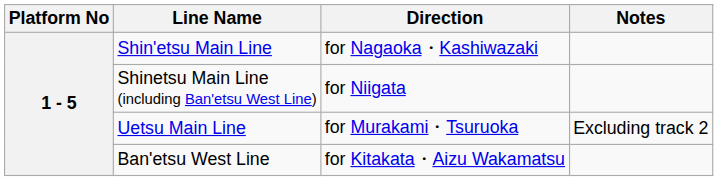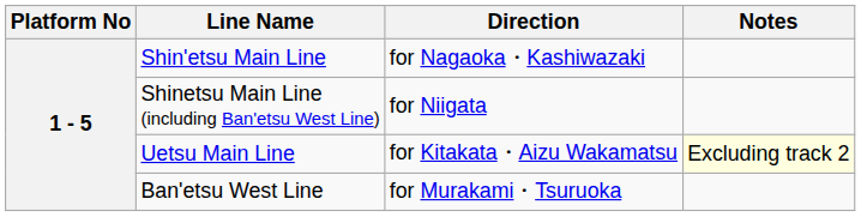Uetsu Main Line | Direction: for Murakami・Tsuruoka -> for Kitakata・Aizu Wakamatsu
Uetsu Main Line | Notes: no background -> lightyellow background
Ban'etsu West Line | Direction: for Kitakata・Aizu Wakamatsu -> for Murakami・Tsuruoka
